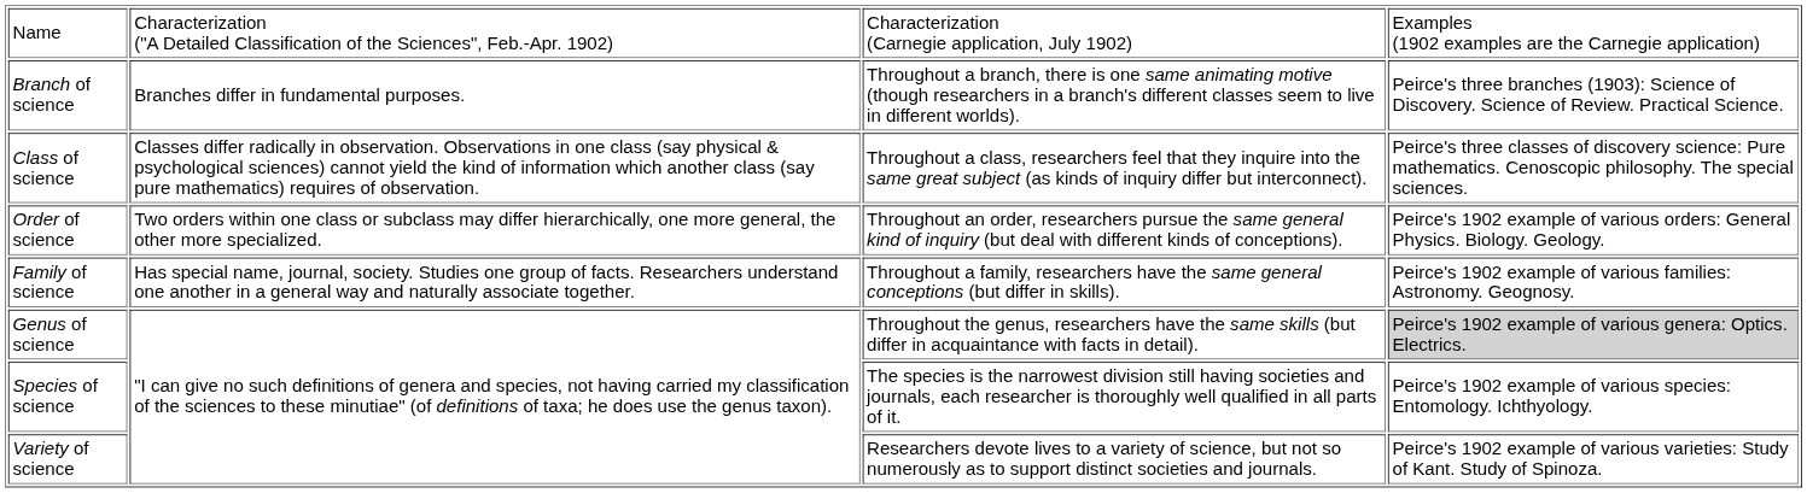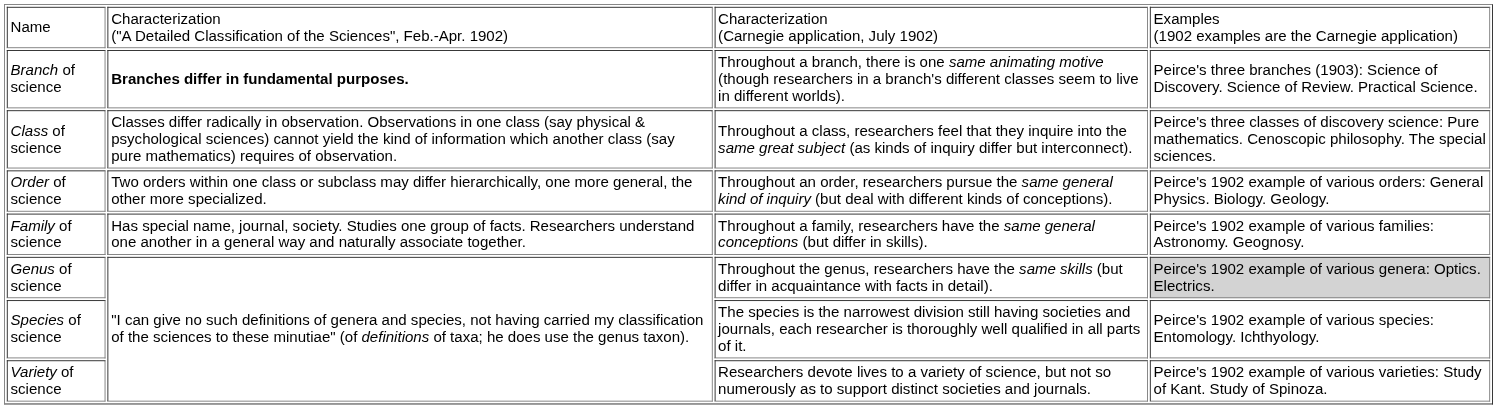Branch of science | column 2: normal -> bold
